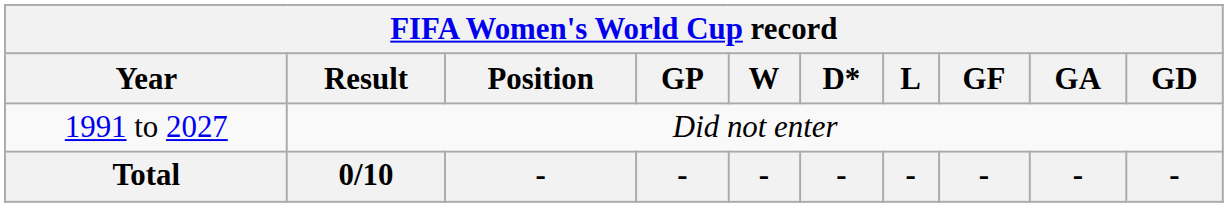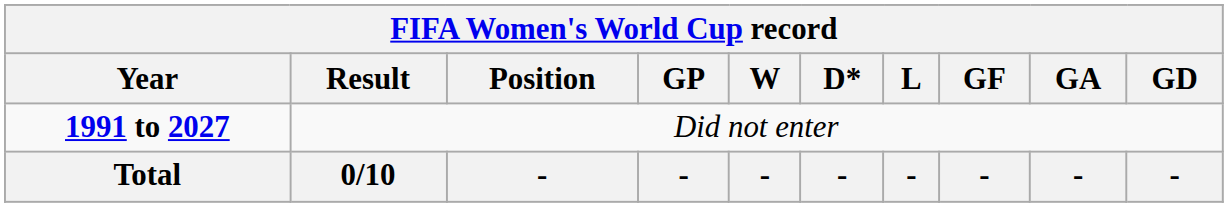1991 to 2027 | FIFA Women's World Cup record / Year: normal -> bold
